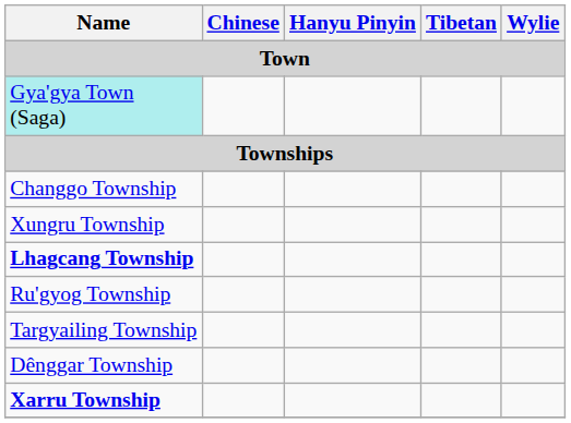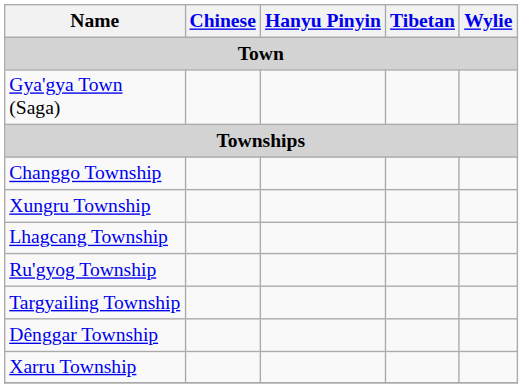Gya'gya Town (Saga) | Name: paleturquoise background -> no background
Lhagcang Township | Name: bold -> normal
Xarru Township | Name: bold -> normal
